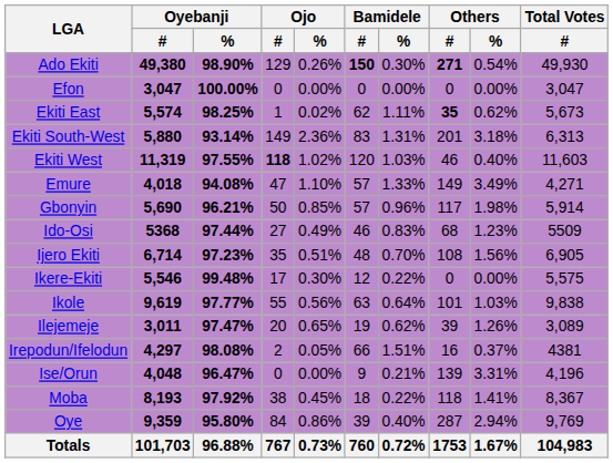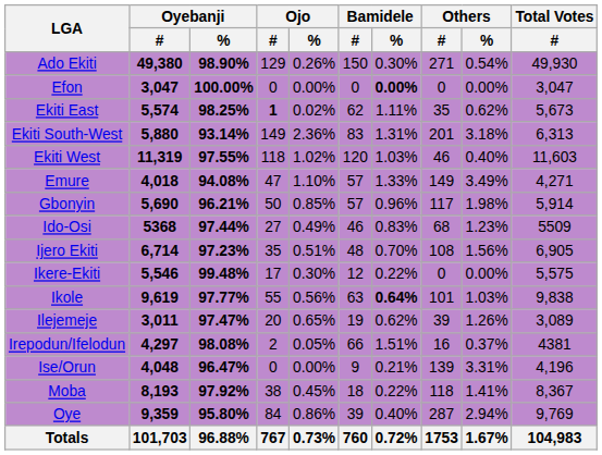Ado Ekiti | Bamidele / #: bold -> normal
Ado Ekiti | Others / #: bold -> normal
Efon | Bamidele / %: normal -> bold
Ekiti East | Ojo / #: normal -> bold
Ekiti East | Others / #: bold -> normal
Ekiti West | Ojo / #: bold -> normal
Ikole | Bamidele / %: normal -> bold
